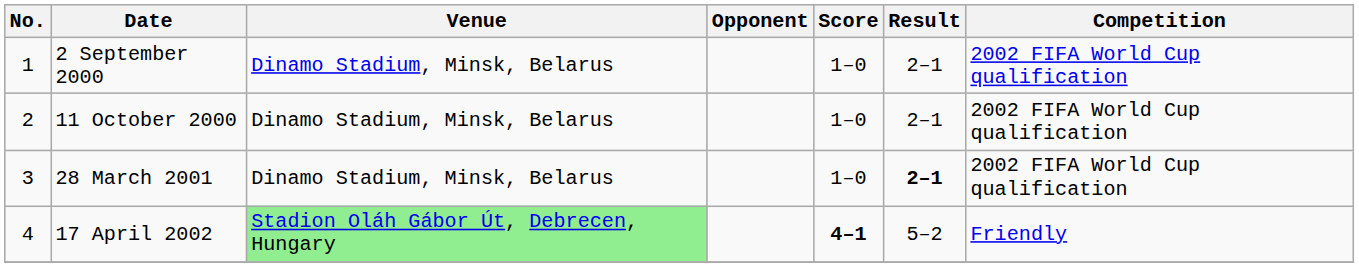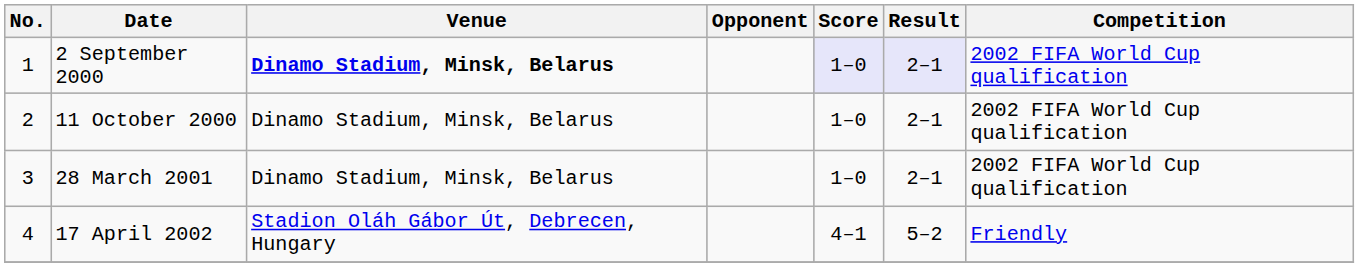2 September 2000 | Venue: normal -> bold
2 September 2000 | Score: no background -> lavender background
2 September 2000 | Result: no background -> lavender background
28 March 2001 | Result: bold -> normal
17 April 2002 | Venue: lightgreen background -> no background
17 April 2002 | Score: bold -> normal
